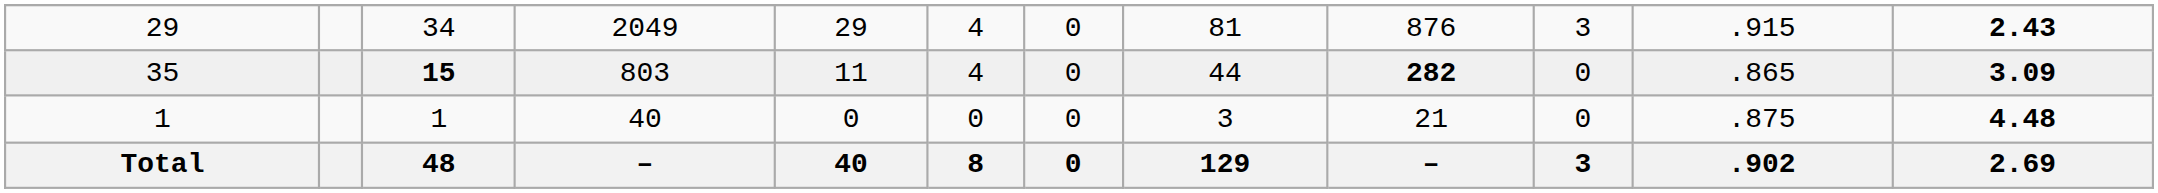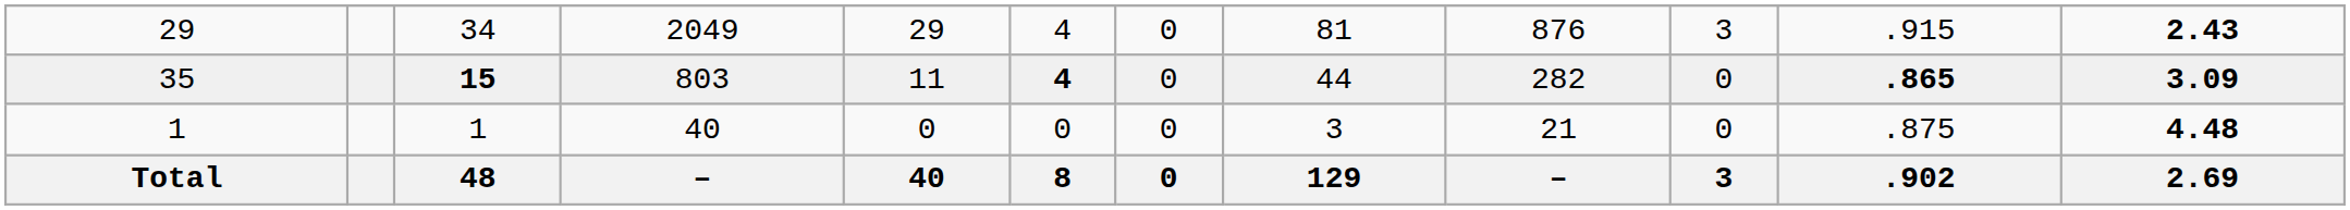35 | column 6: normal -> bold
35 | column 9: bold -> normal
35 | column 11: normal -> bold
